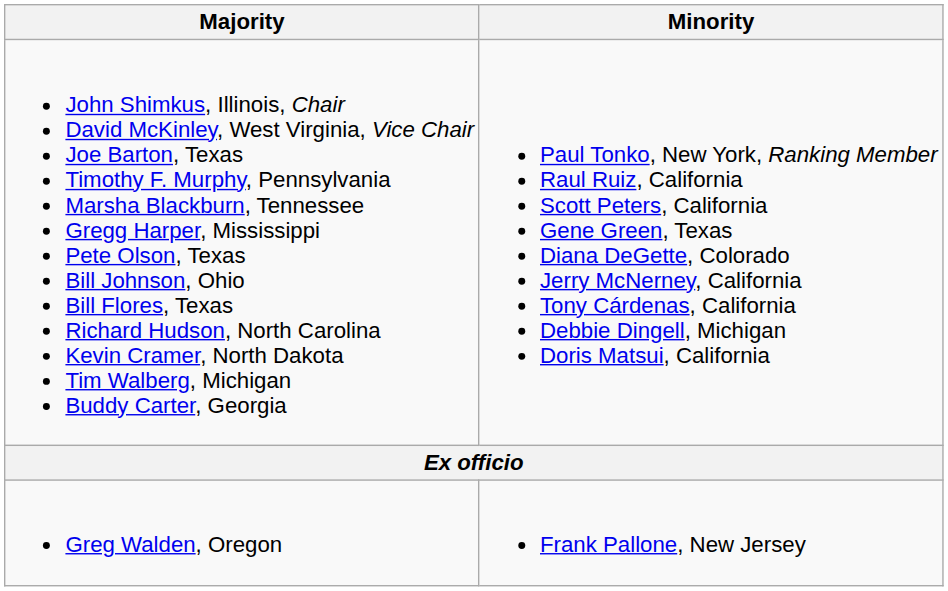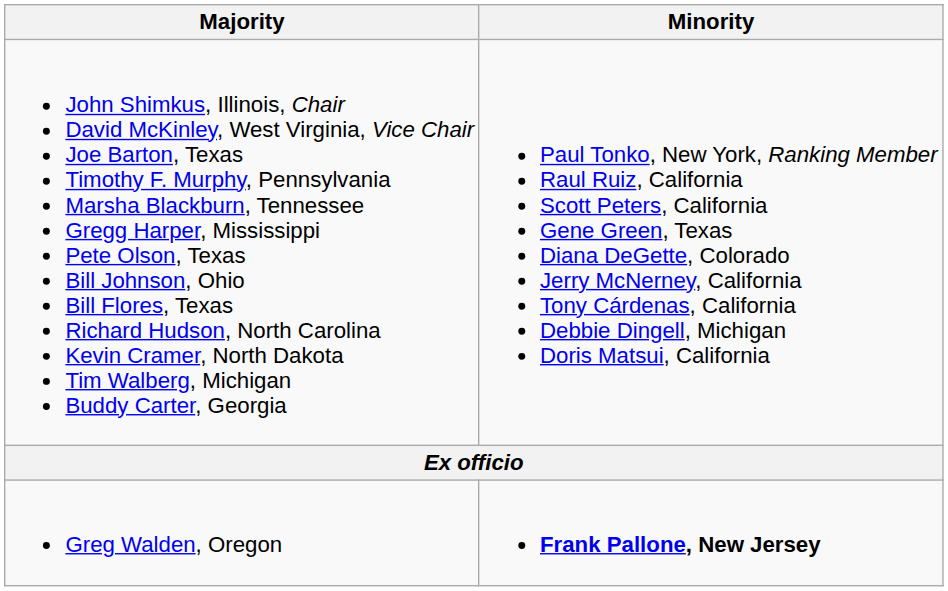Greg Walden, Oregon | Minority: normal -> bold
